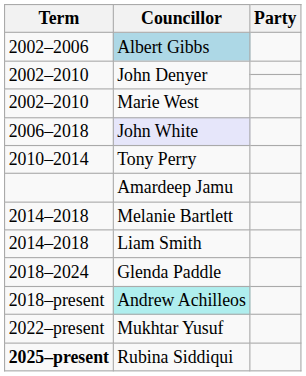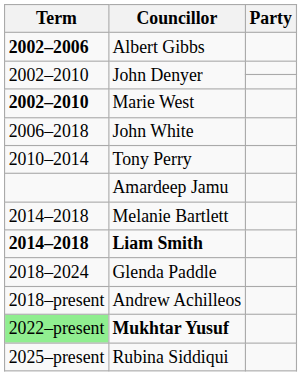Albert Gibbs | Term: normal -> bold
Albert Gibbs | Councillor: lightblue background -> no background
Marie West | Term: normal -> bold
John White | Councillor: lavender background -> no background
Liam Smith | Term: normal -> bold
Liam Smith | Councillor: normal -> bold
Andrew Achilleos | Councillor: paleturquoise background -> no background
Mukhtar Yusuf | Term: no background -> lightgreen background
Mukhtar Yusuf | Councillor: normal -> bold
Rubina Siddiqui | Term: bold -> normal
